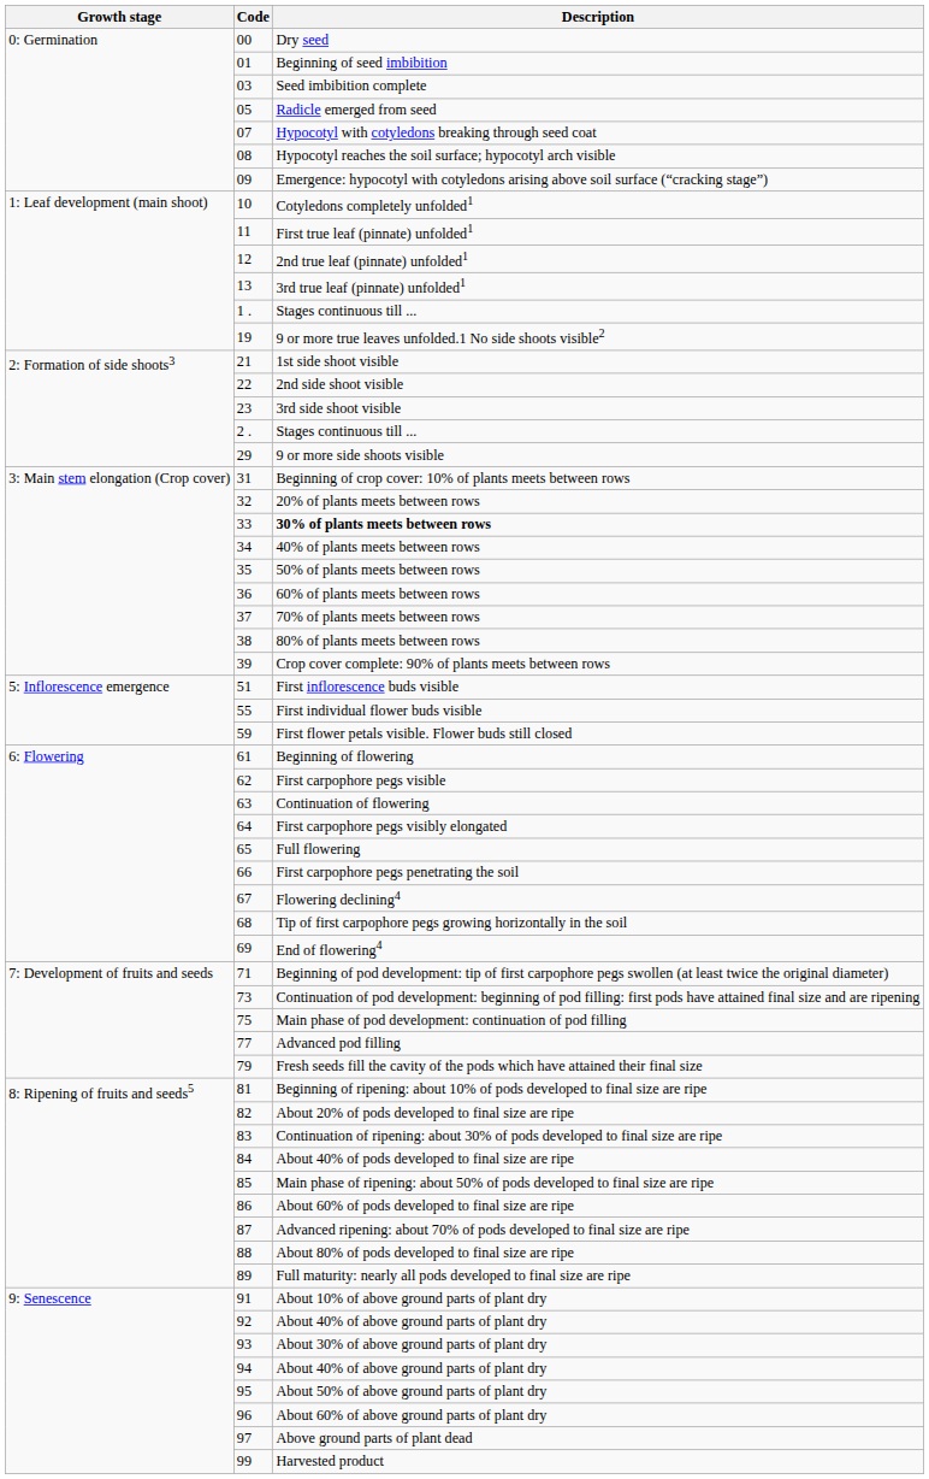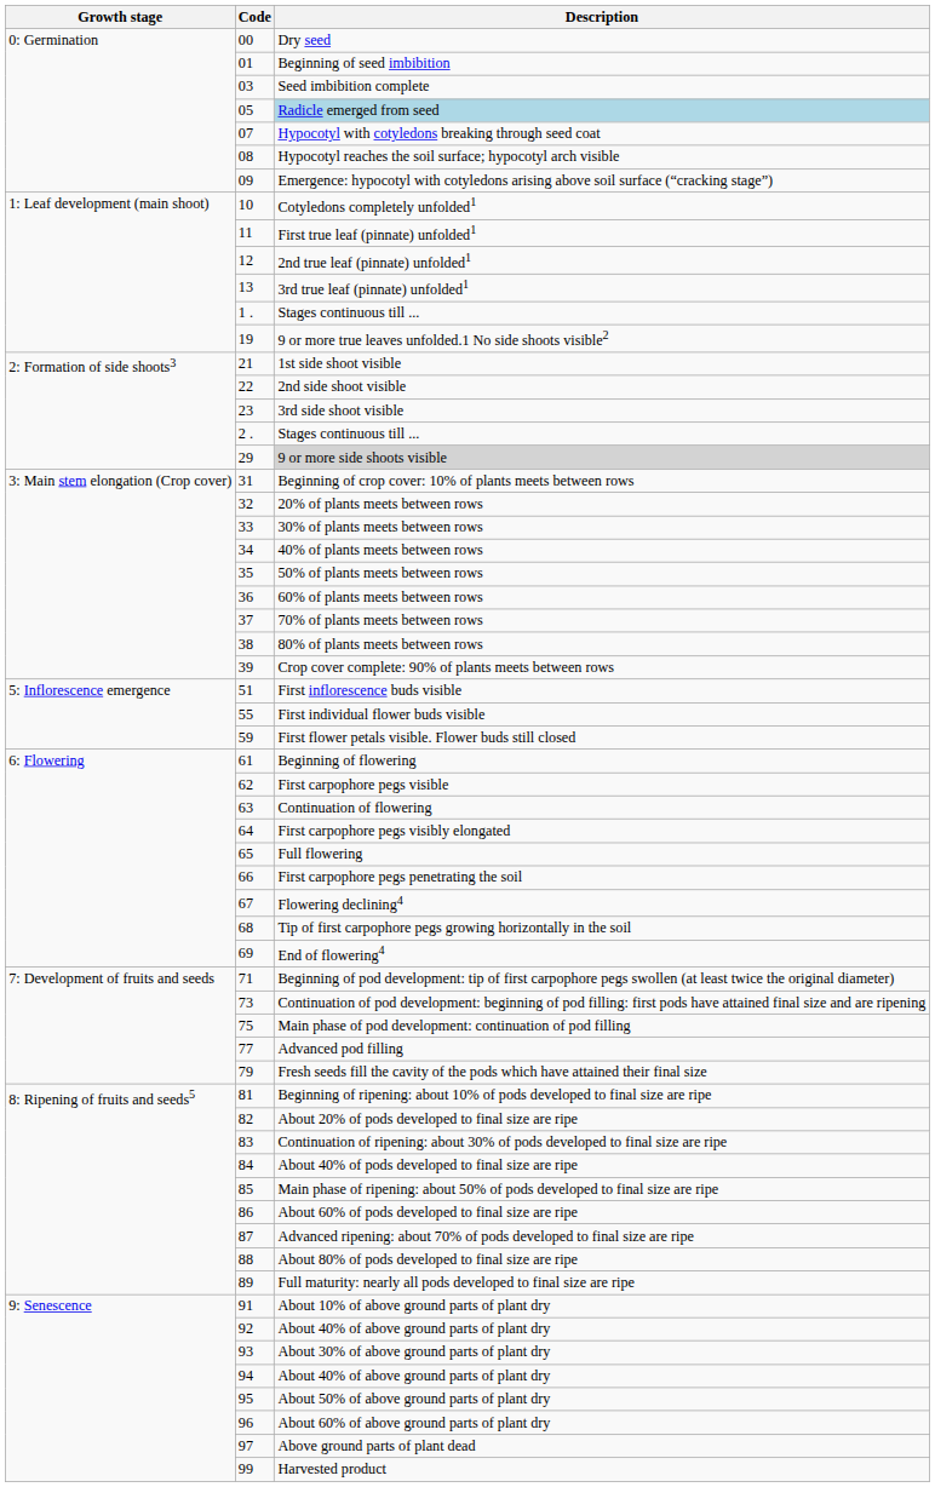Radicle emerged from seed | Description: no background -> lightblue background
9 or more side shoots visible | Description: no background -> lightgrey background
30% of plants meets between rows | Description: bold -> normal
